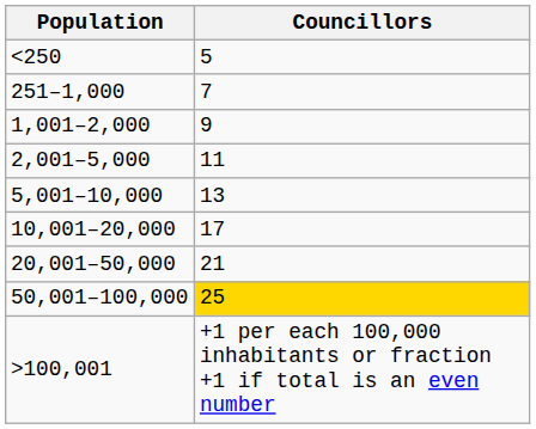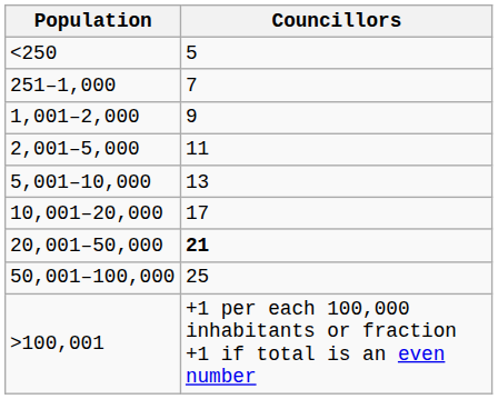20,001–50,000 | Councillors: normal -> bold
50,001–100,000 | Councillors: gold background -> no background
